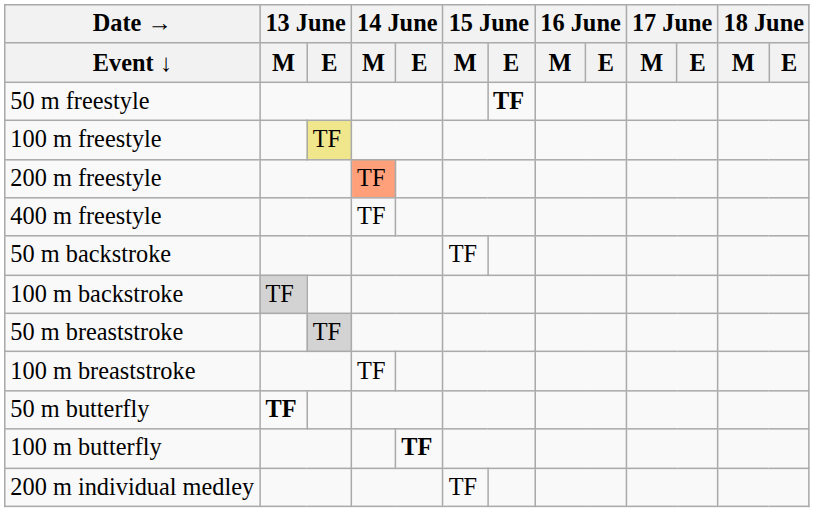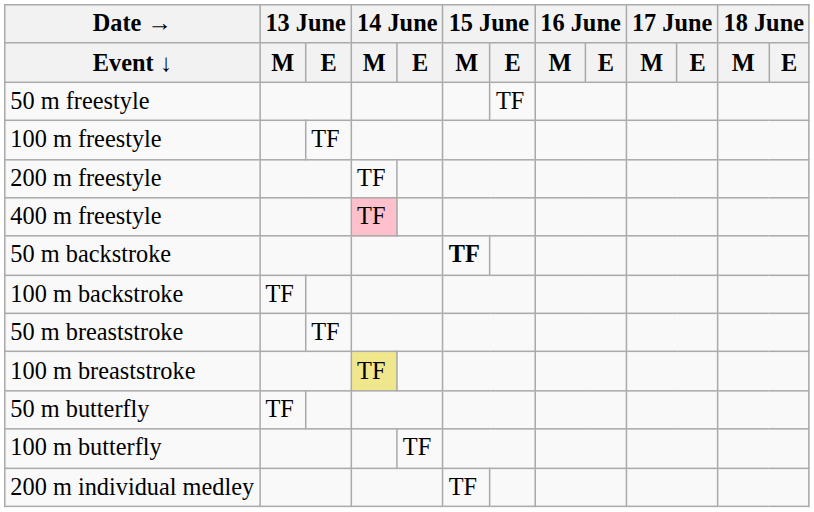50 m freestyle | 15 June / E: bold -> normal
100 m freestyle | 13 June / E: khaki background -> no background
200 m freestyle | 14 June / M: lightsalmon background -> no background
400 m freestyle | 14 June / M: no background -> pink background
50 m backstroke | 15 June / M: normal -> bold
100 m backstroke | 13 June / M: lightgrey background -> no background
50 m breaststroke | 13 June / E: lightgrey background -> no background
100 m breaststroke | 14 June / M: no background -> khaki background
50 m butterfly | 13 June / M: bold -> normal
100 m butterfly | 14 June / E: bold -> normal
